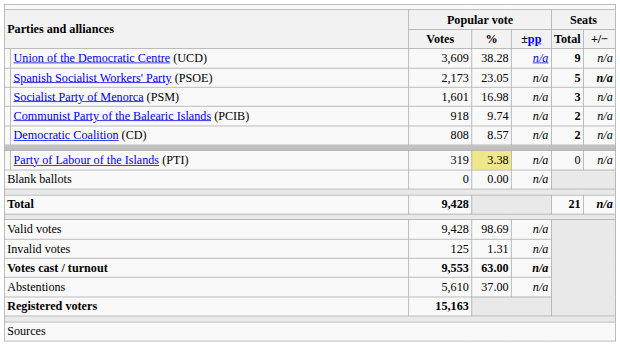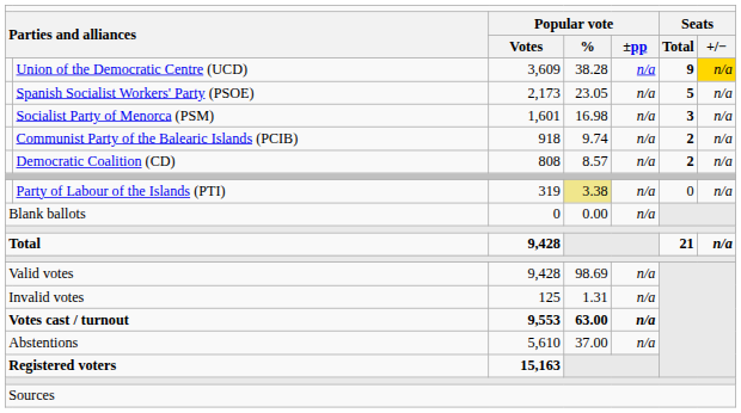Union of the Democratic Centre (UCD) | column 7: no background -> gold background
Spanish Socialist Workers' Party (PSOE) | column 7: bold -> normal
